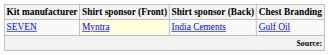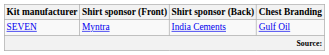SEVEN | Shirt sponsor (Front): lightyellow background -> no background
